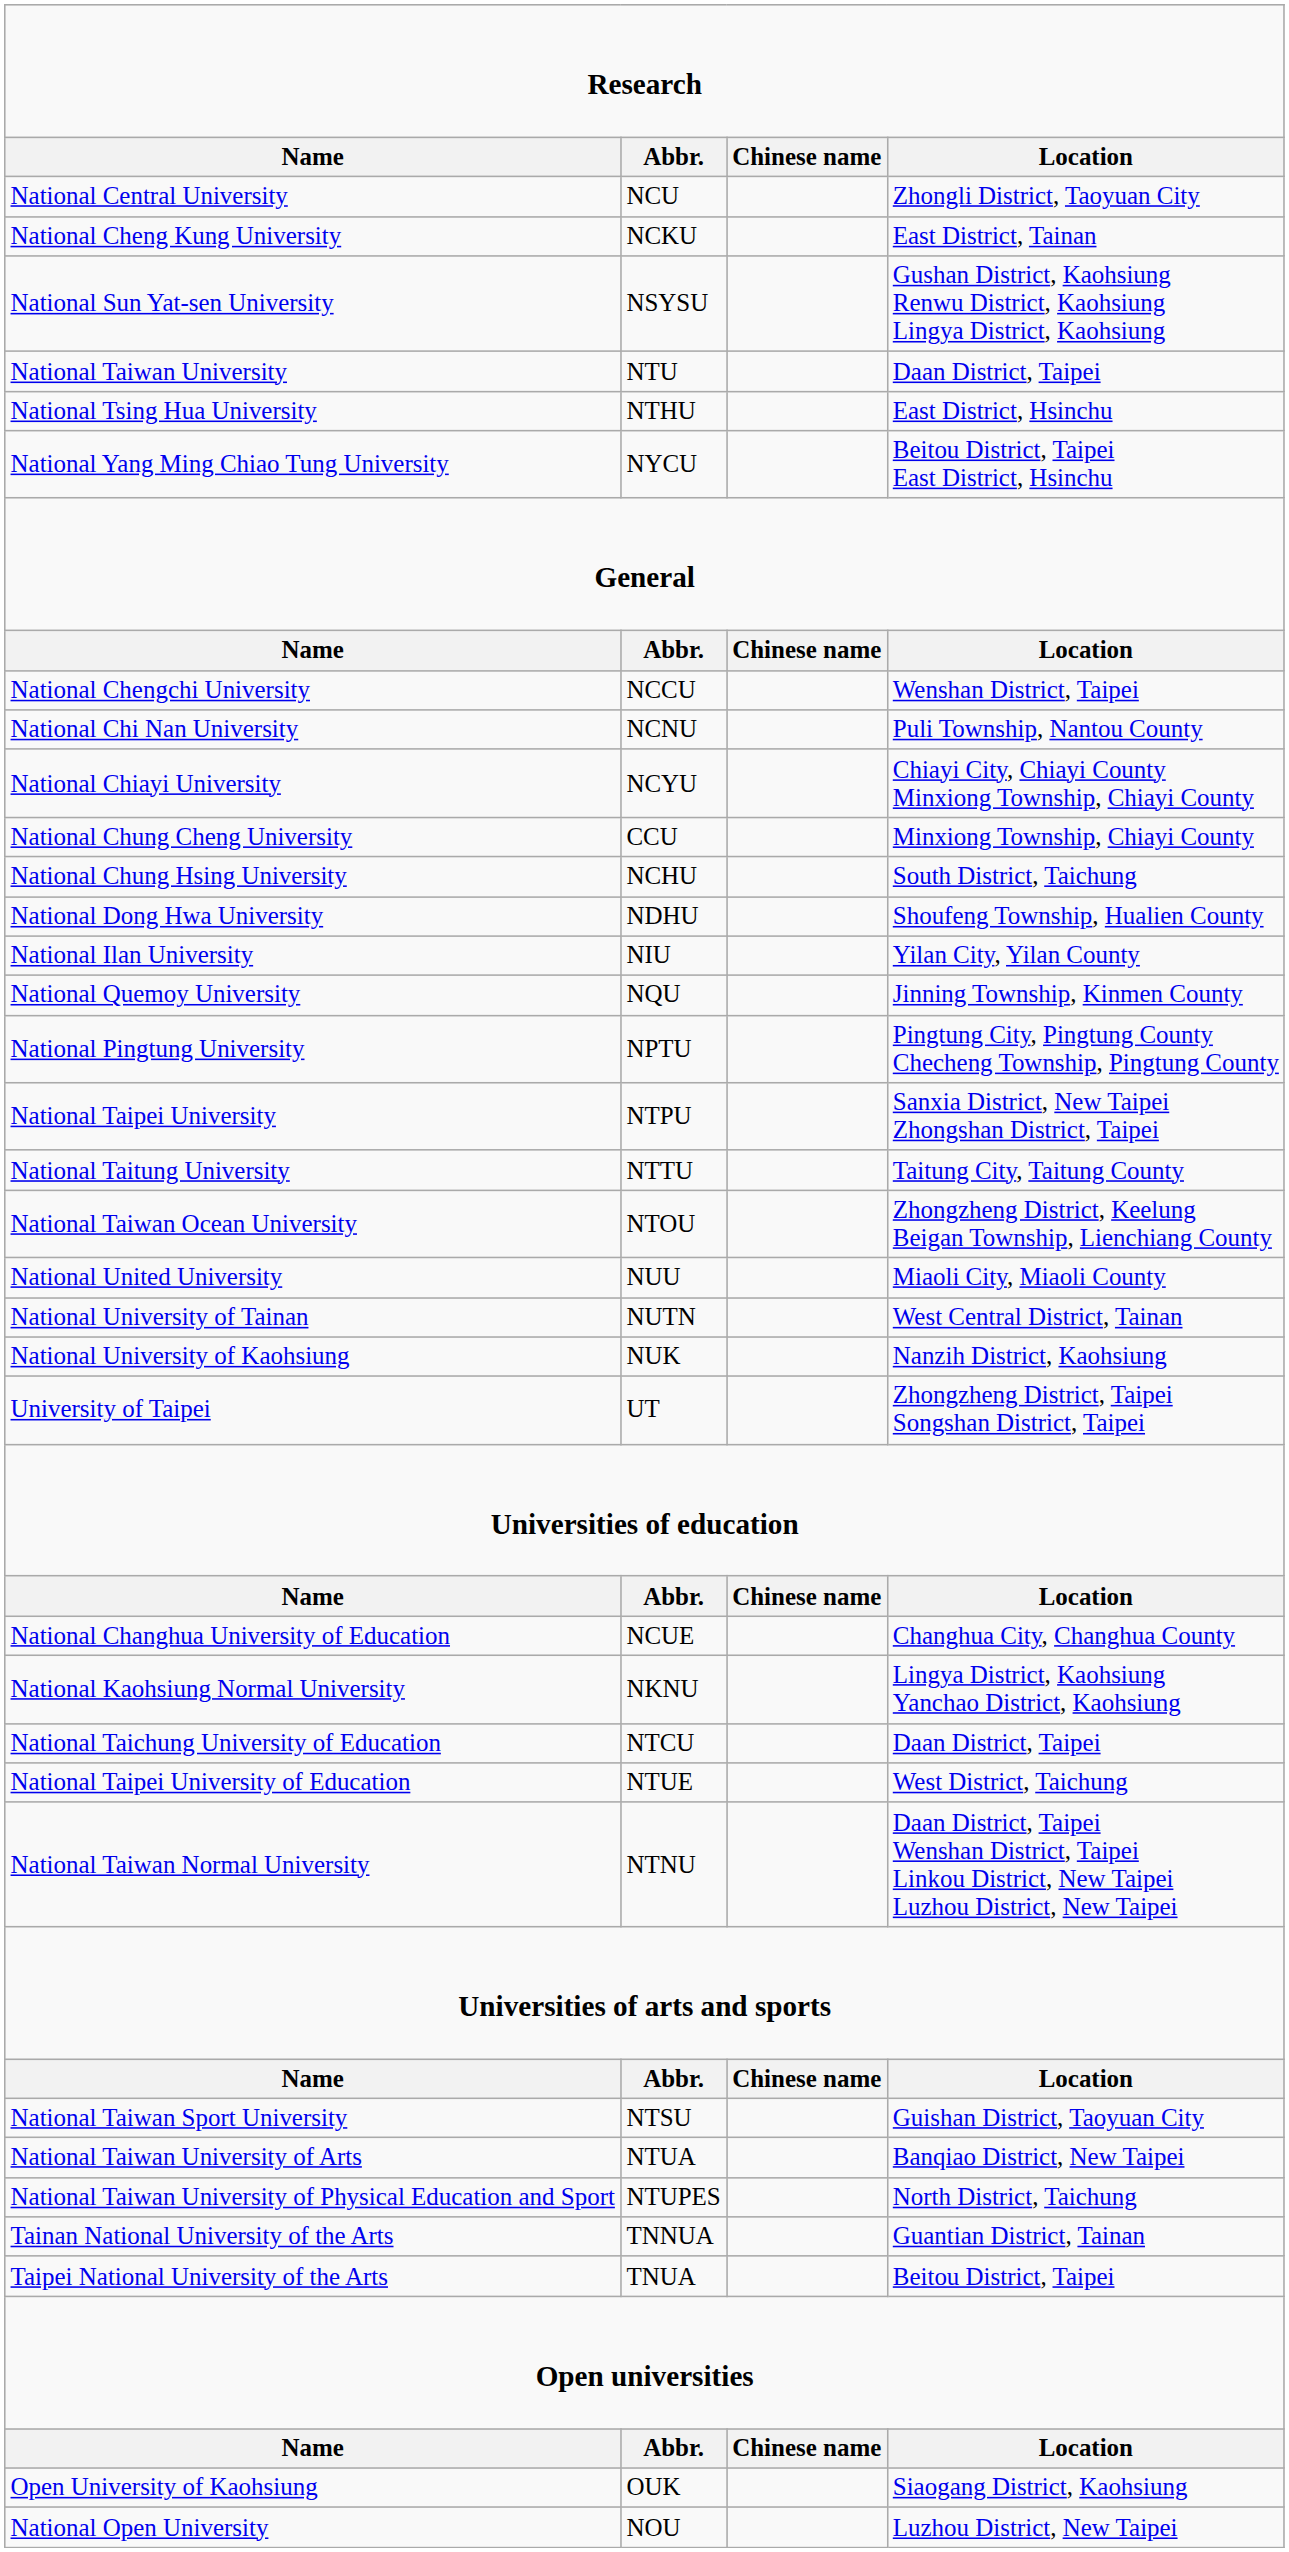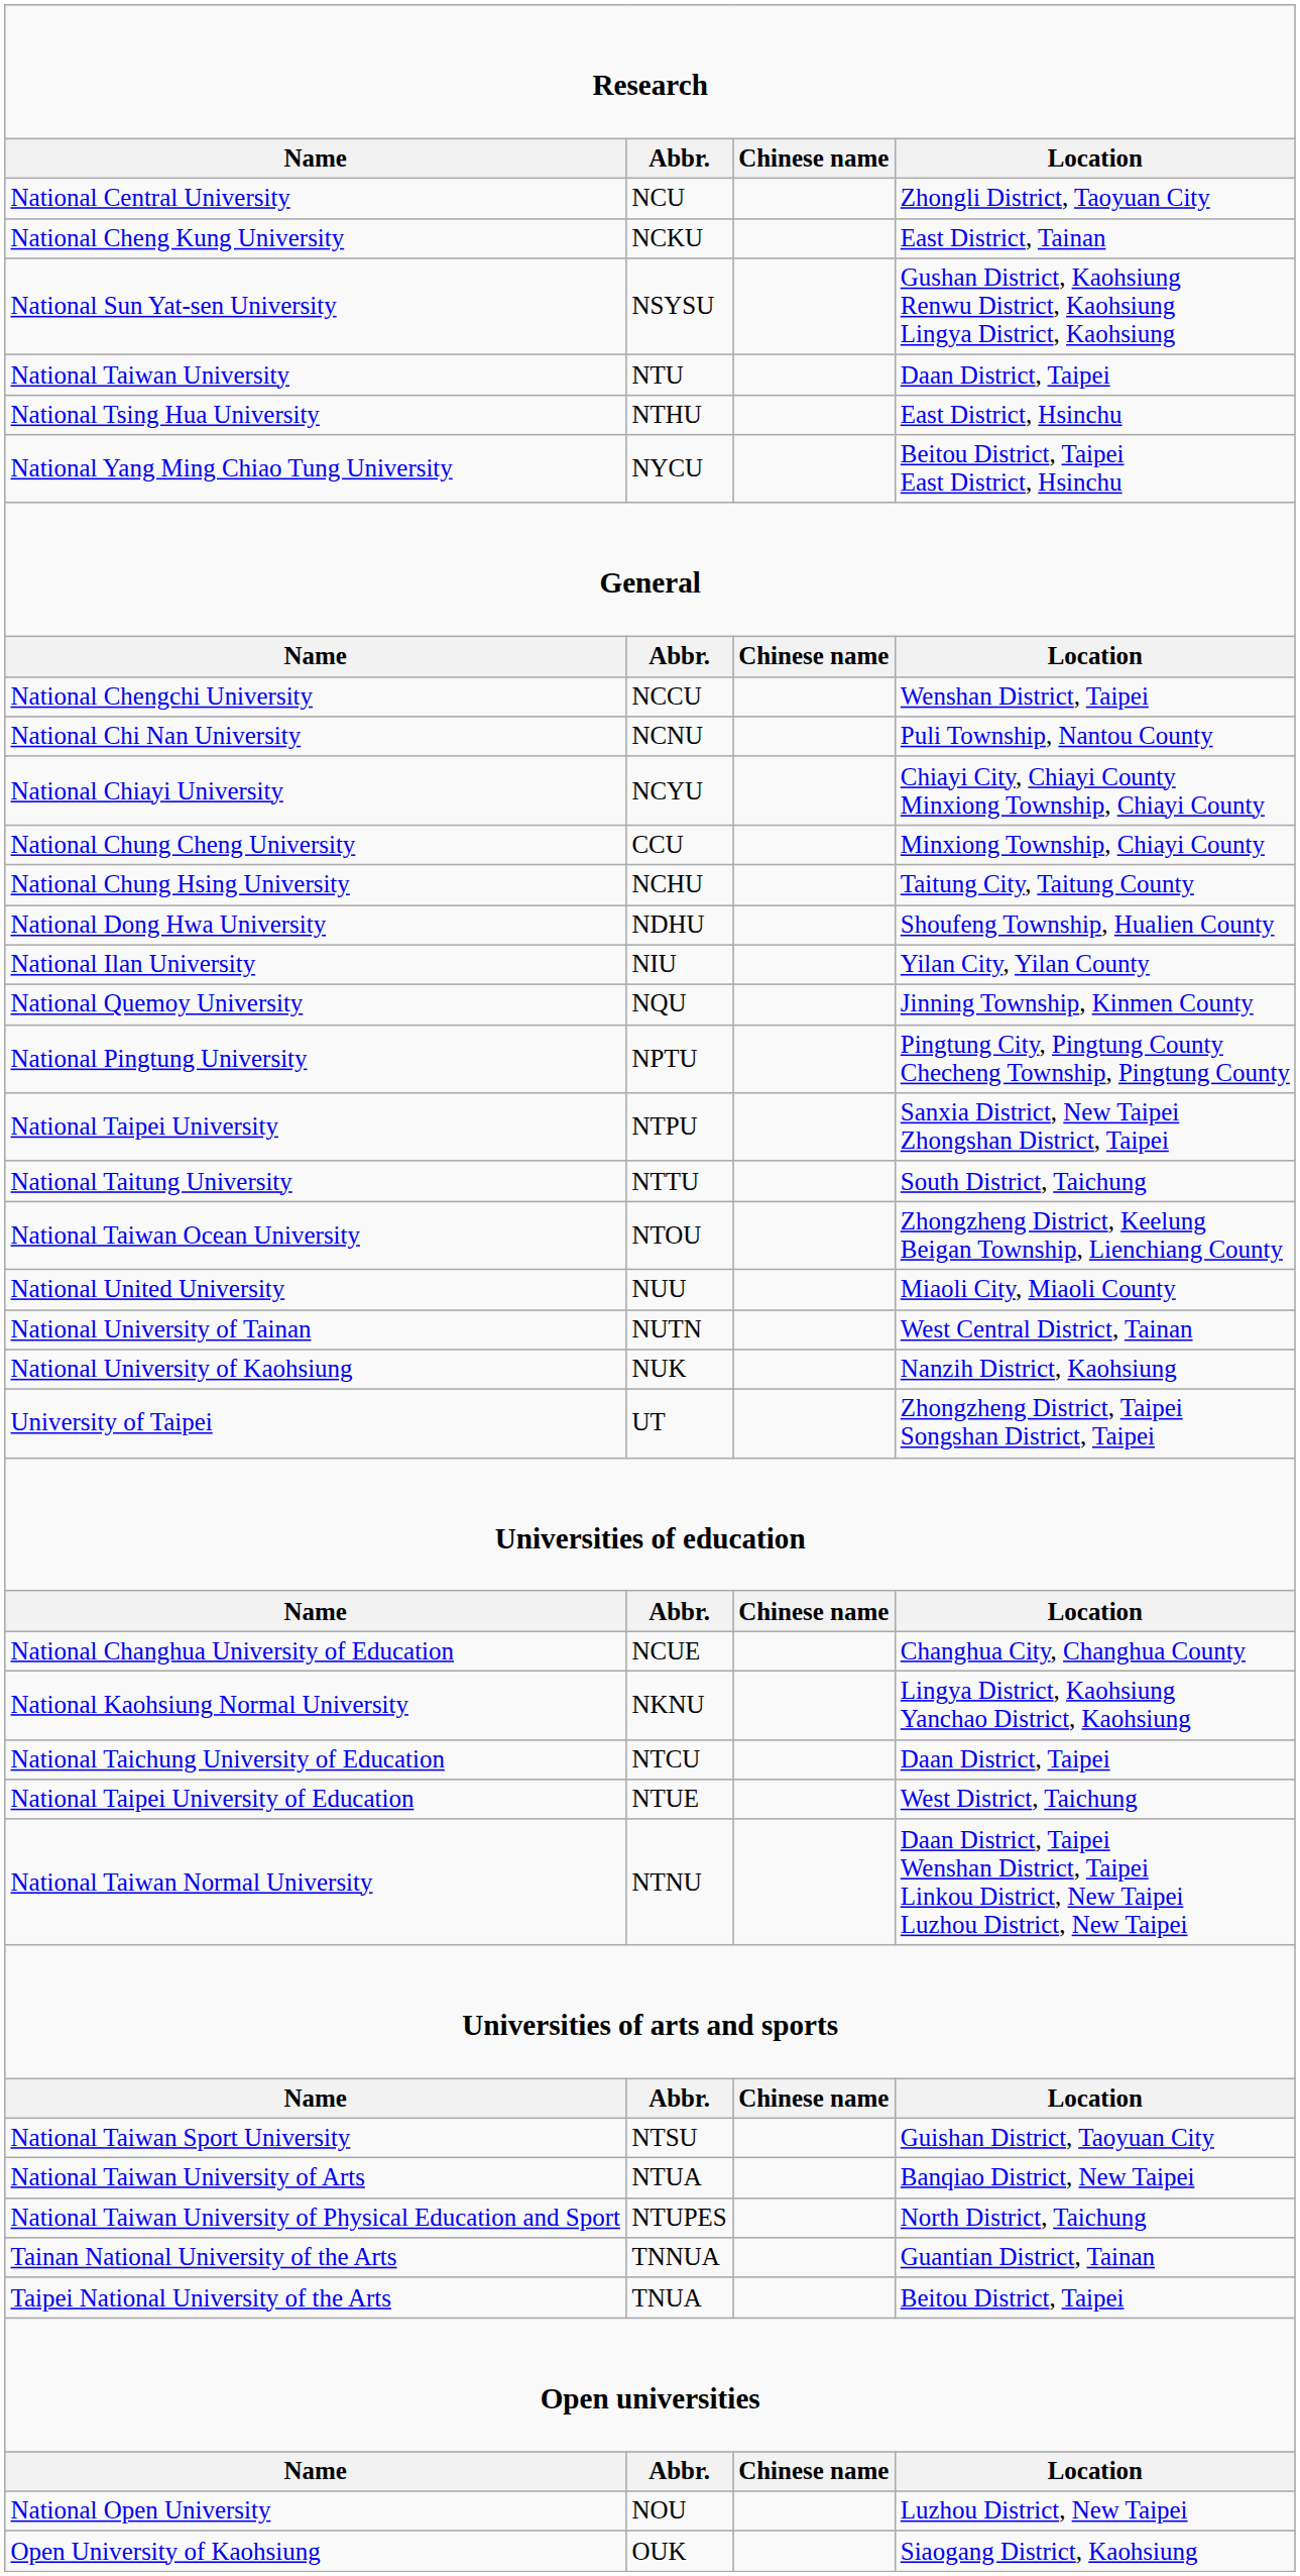National Chung Hsing University | column 4: South District, Taichung -> Taitung City, Taitung County
National Taitung University | column 4: Taitung City, Taitung County -> South District, Taichung
rows swapped: National Open University <-> Open University of Kaohsiung
